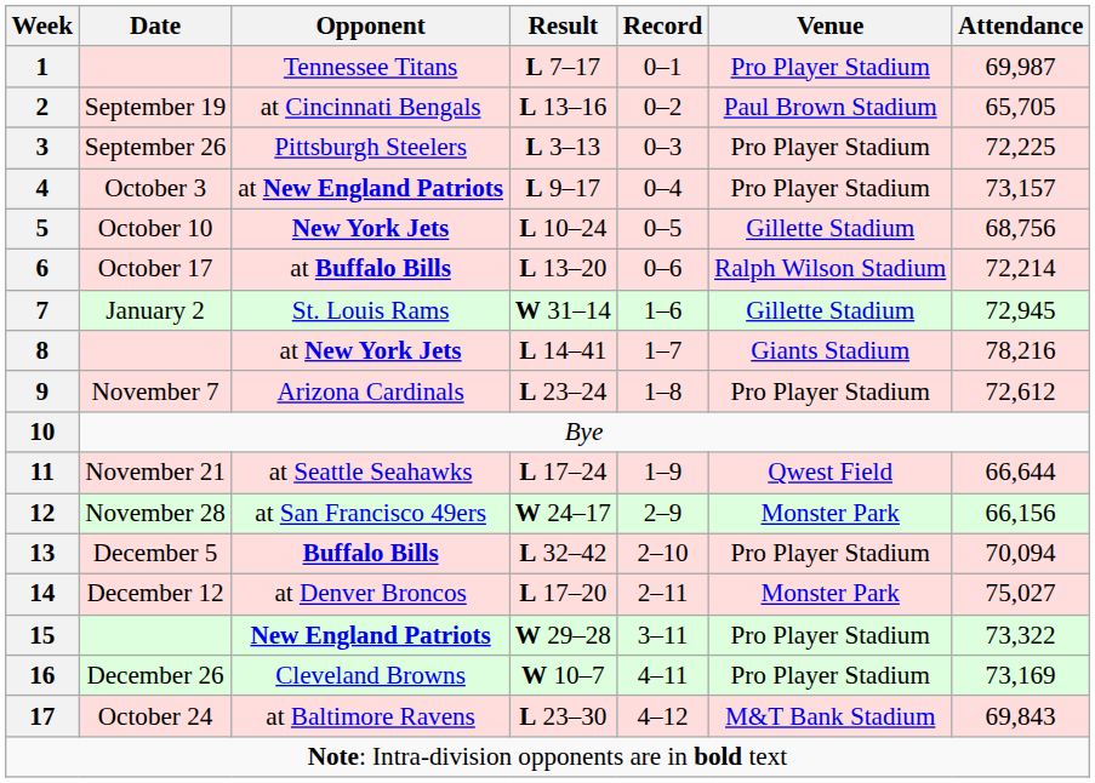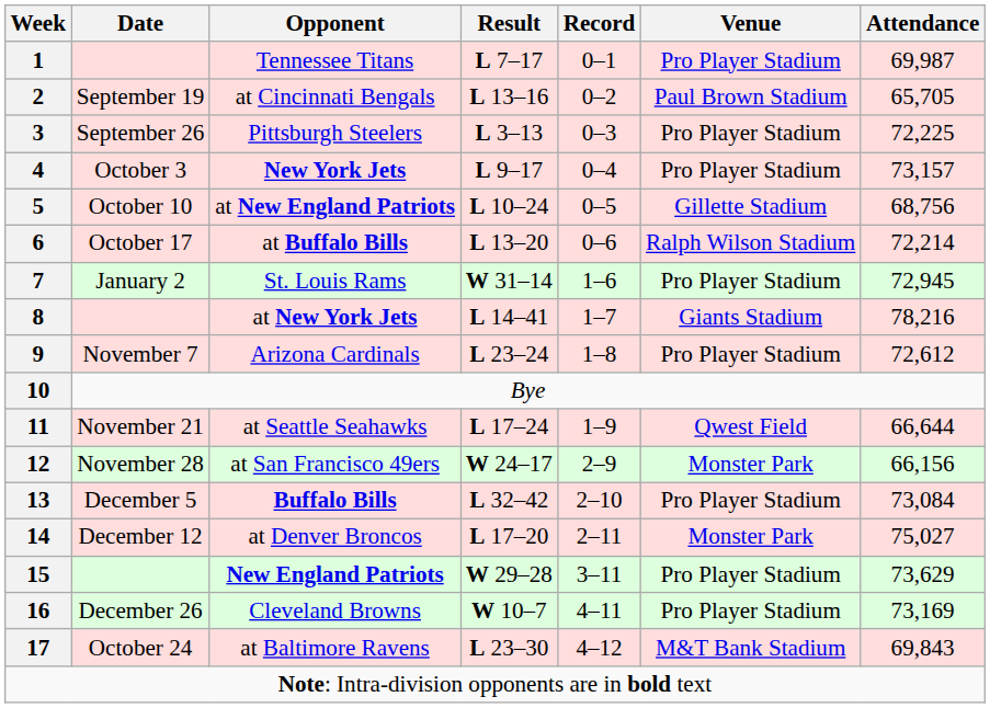4 | Opponent: at New England Patriots -> New York Jets
5 | Opponent: New York Jets -> at New England Patriots
7 | Venue: Gillette Stadium -> Pro Player Stadium
13 | Attendance: 70,094 -> 73,084
15 | Attendance: 73,322 -> 73,629
